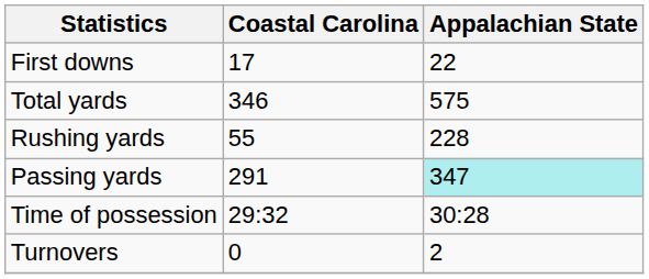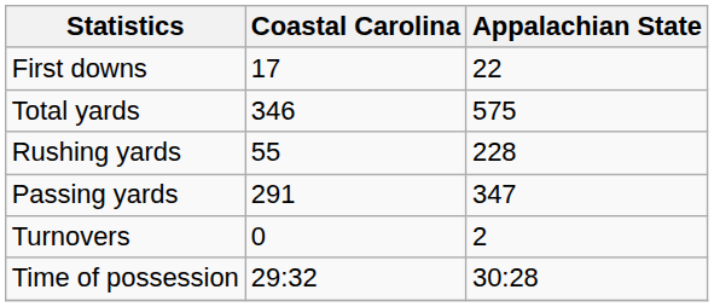Passing yards | Appalachian State: paleturquoise background -> no background
rows swapped: Turnovers <-> Time of possession
